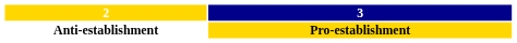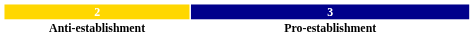Anti-establishment | 3: gold background -> no background
